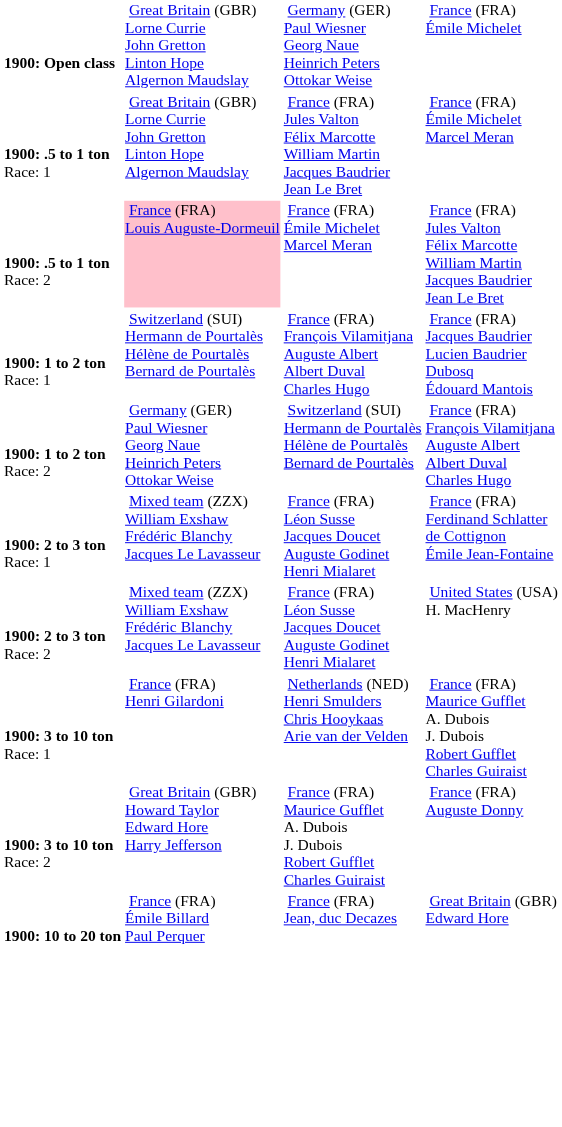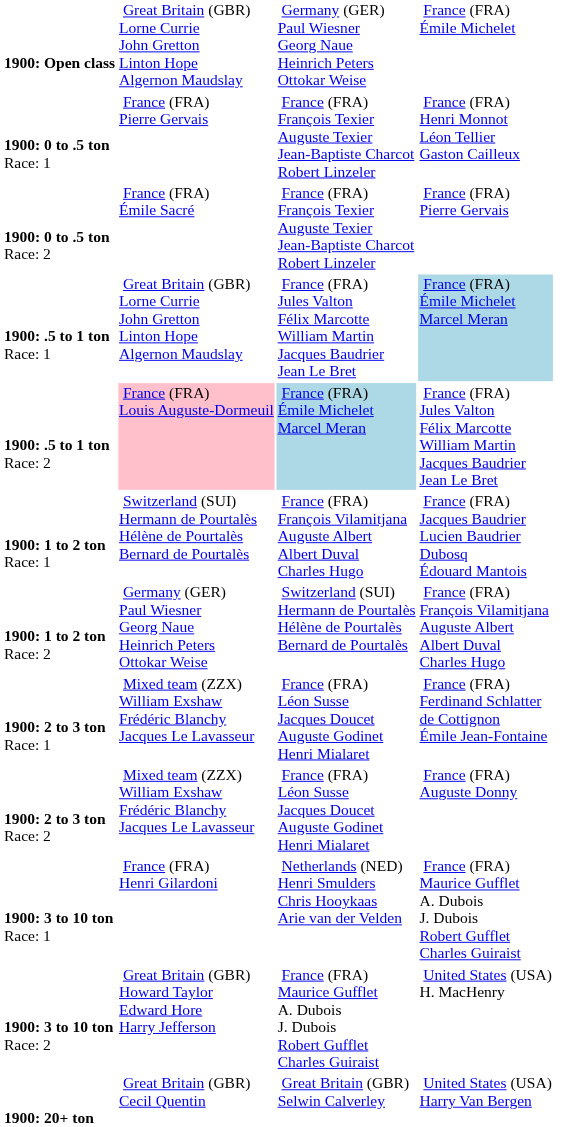+ row: 1900: 0 to .5 ton Race: 1 | France (FRA) Pierre Gervais | France (FRA) François Texier Auguste Texier Jean-Baptiste Charcot Robert Linzeler | France (FRA) Henri Monnot Léon Tellier Gaston Cailleux
+ row: 1900: 0 to .5 ton Race: 2 | France (FRA) Émile Sacré | France (FRA) François Texier Auguste Texier Jean-Baptiste Charcot Robert Linzeler | France (FRA) Pierre Gervais
1900: .5 to 1 ton Race: 1 | column 4: no background -> lightblue background
1900: .5 to 1 ton Race: 2 | column 3: no background -> lightblue background
1900: 2 to 3 ton Race: 2 | column 4: United States (USA) H. MacHenry -> France (FRA) Auguste Donny
1900: 3 to 10 ton Race: 2 | column 4: France (FRA) Auguste Donny -> United States (USA) H. MacHenry
- row: 1900: 10 to 20 ton | France (FRA) Émile Billard Paul Perquer | France (FRA) Jean, duc Decazes | Great Britain (GBR) Edward Hore
+ row: 1900: 20+ ton | Great Britain (GBR) Cecil Quentin | Great Britain (GBR) Selwin Calverley | United States (USA) Harry Van Bergen
